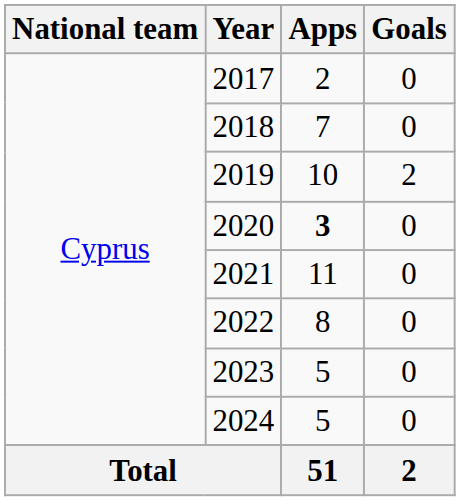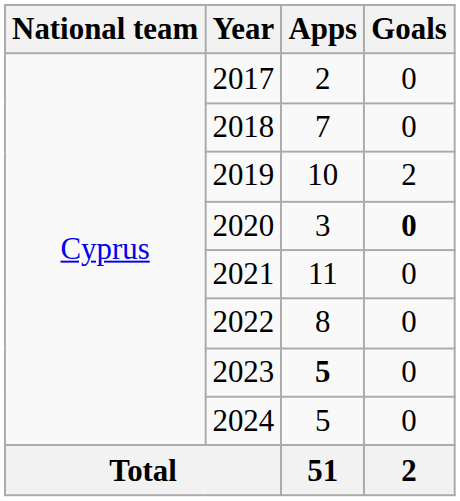2020 | Apps: bold -> normal
2020 | Goals: normal -> bold
2023 | Apps: normal -> bold
